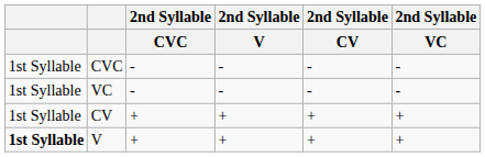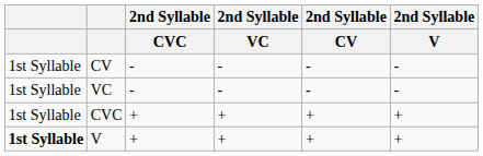columns swapped: 2nd Syllable / VC <-> 2nd Syllable / V
row 3 | column 2: CVC -> CV
row 5 | column 2: CV -> CVC
